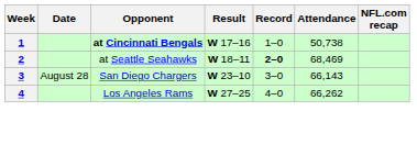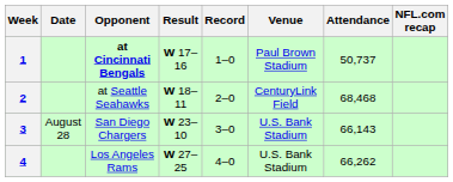+ column: Venue | Paul Brown Stadium | CenturyLink Field | U.S. Bank Stadium | U.S. Bank Stadium
1 | Attendance: 50,738 -> 50,737
2 | Record: bold -> normal
2 | Attendance: 68,469 -> 68,468
